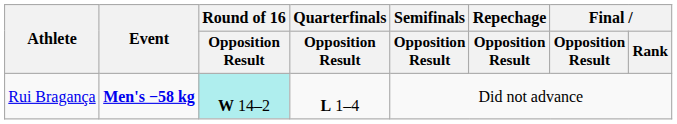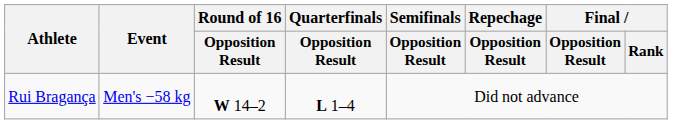Rui Bragança | Event: bold -> normal
Rui Bragança | Round of 16 / Opposition Result: paleturquoise background -> no background
